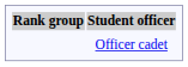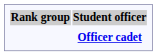Officer cadet | Student officer: normal -> bold
